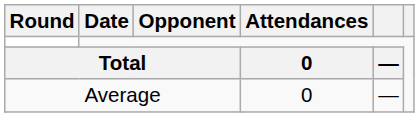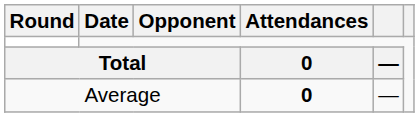row 4 | Attendances: normal -> bold
